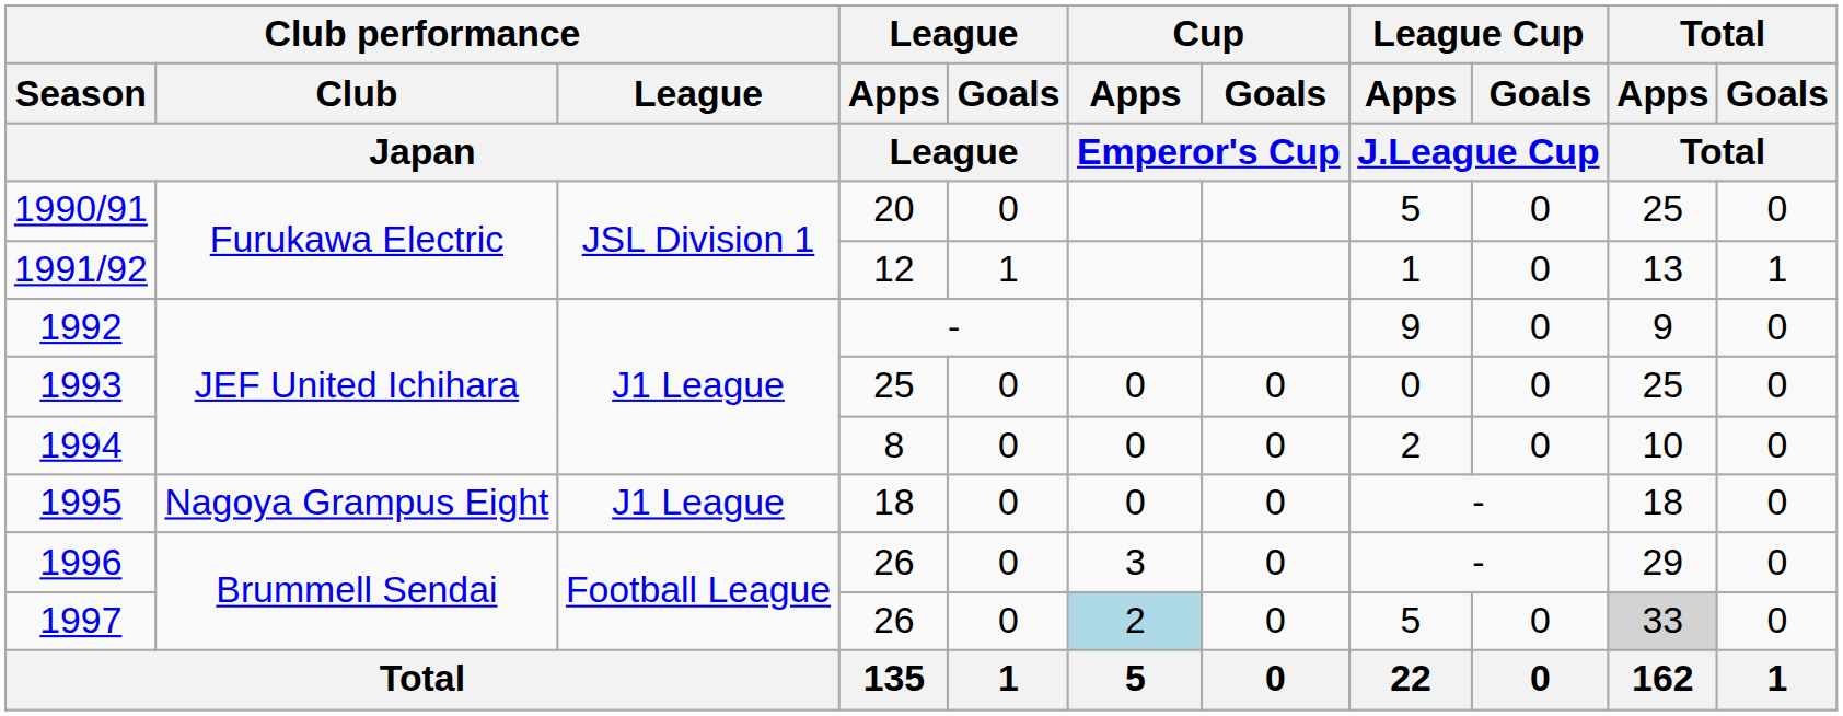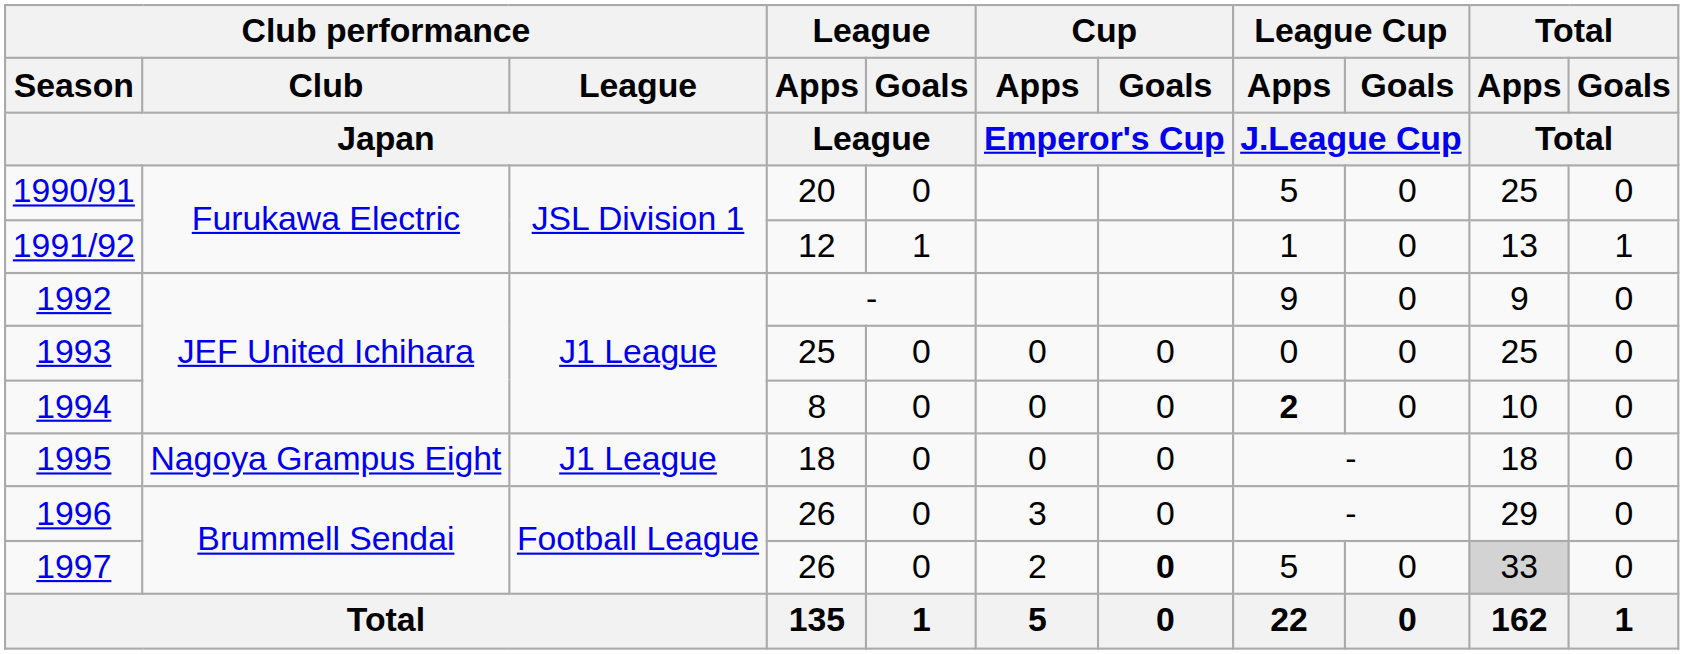1994 | League Cup / Apps / J.League Cup: normal -> bold
1997 | Cup / Apps / Emperor's Cup: lightblue background -> no background
1997 | Cup / Goals / Emperor's Cup: normal -> bold
